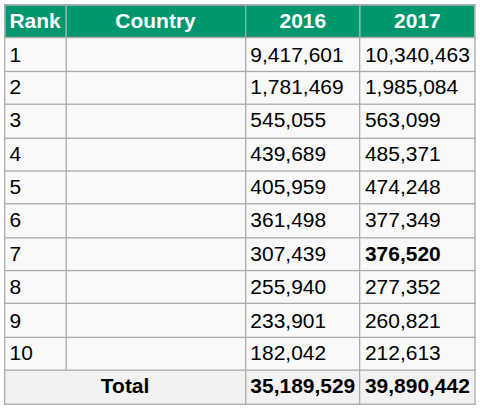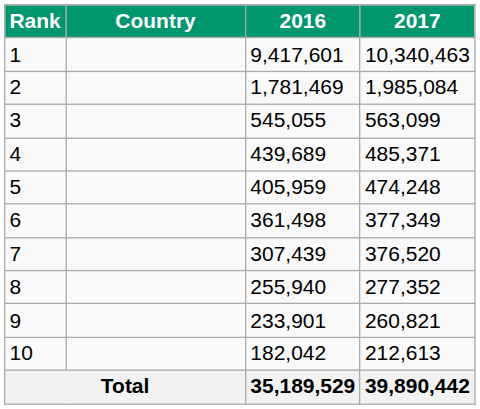7 | 2017: bold -> normal
